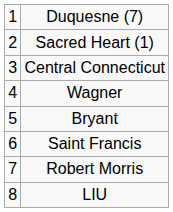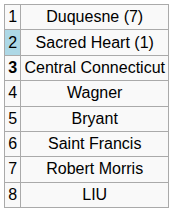Sacred Heart (1) | column 1: no background -> lightblue background
Central Connecticut | column 1: normal -> bold
